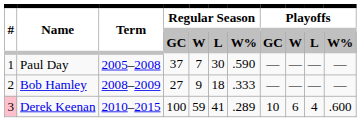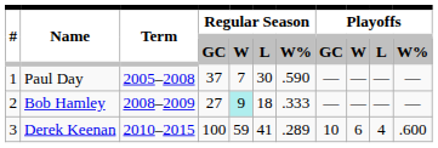Bob Hamley | Regular Season / W: no background -> paleturquoise background
Derek Keenan | #: pink background -> no background
